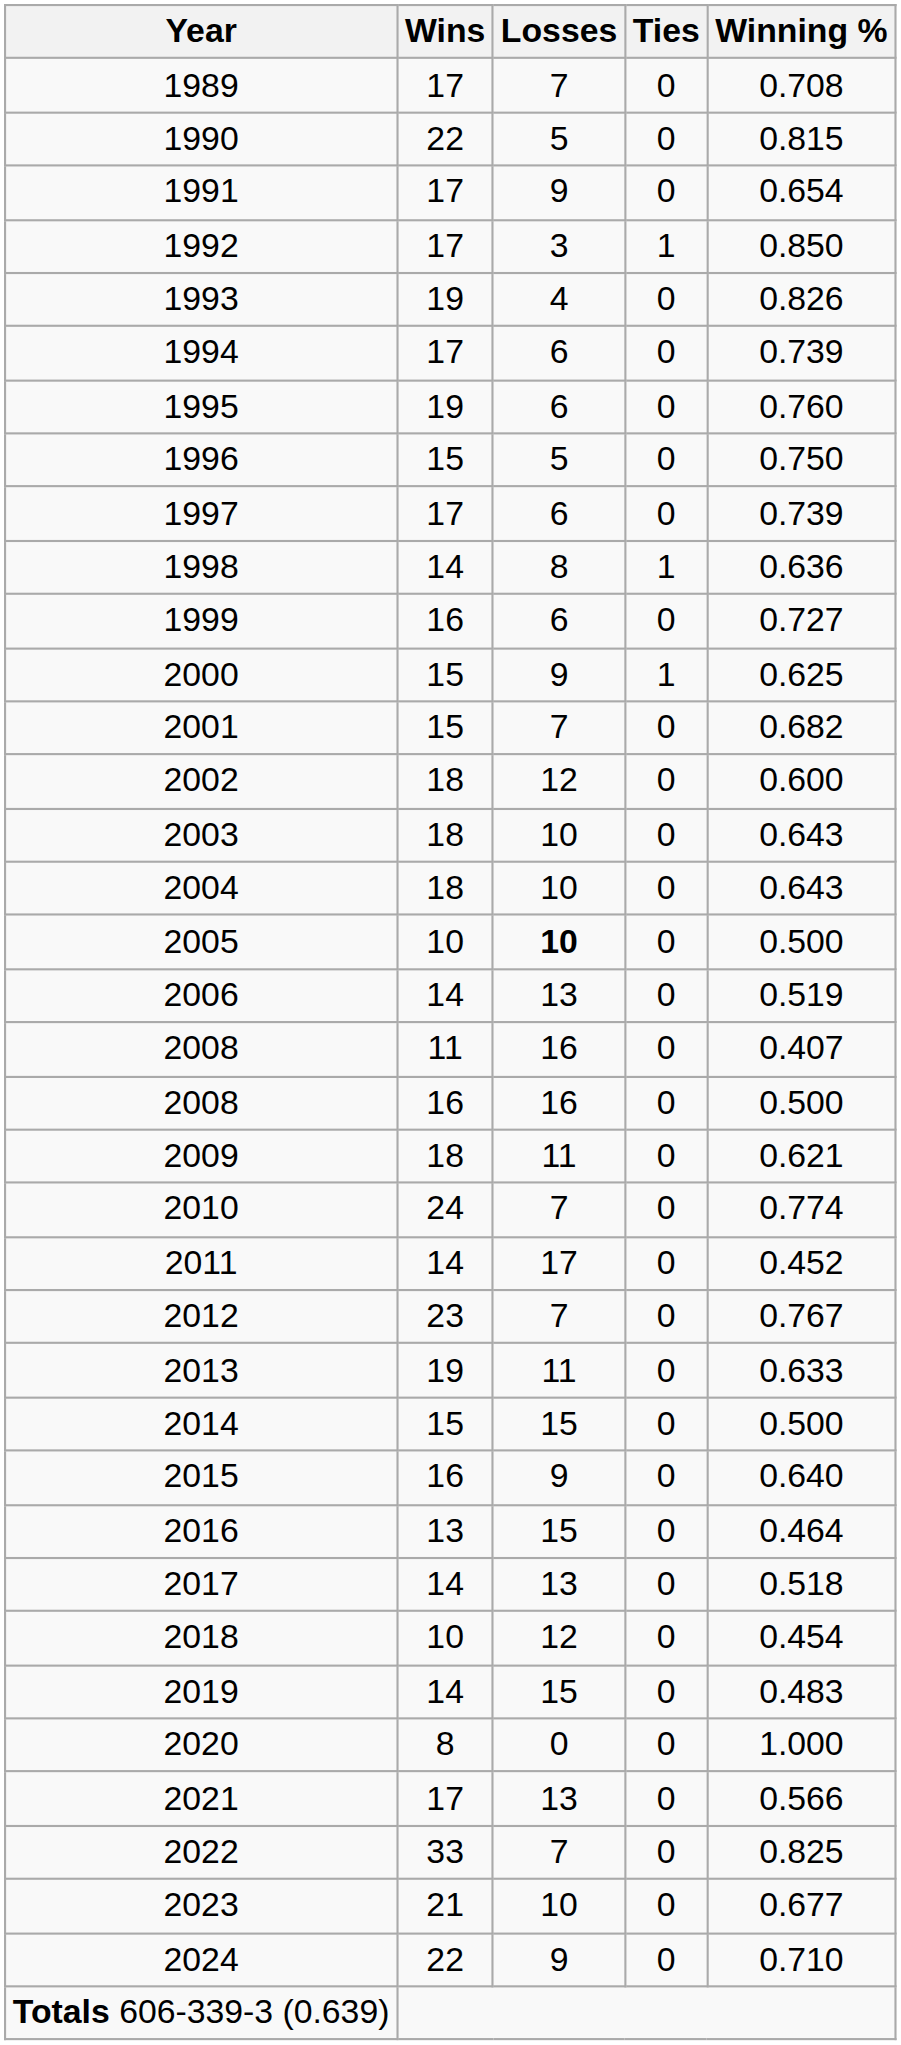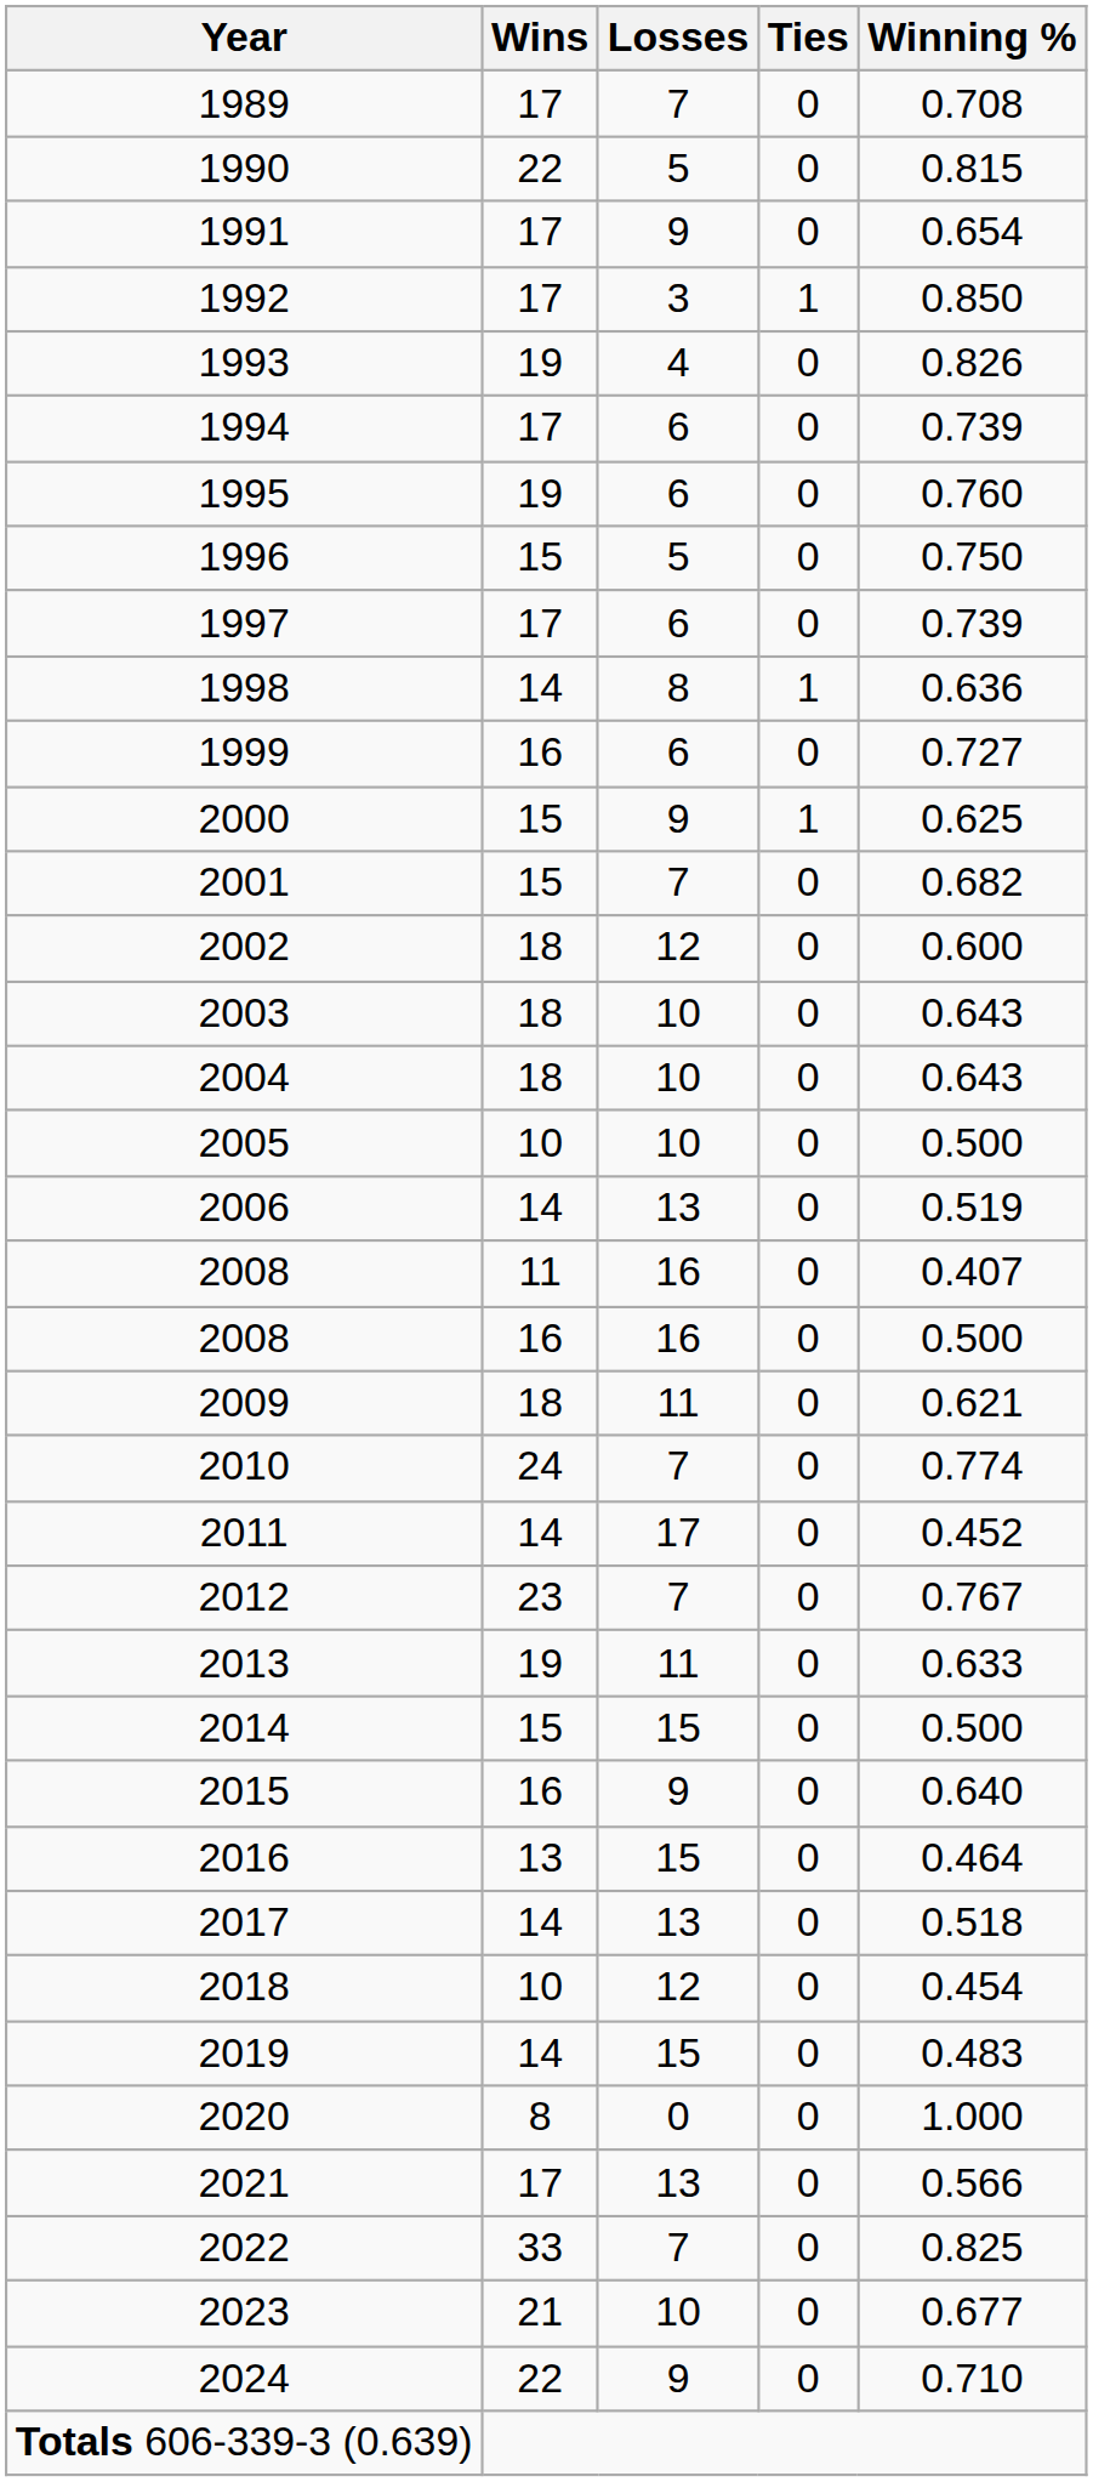2005 | Losses: bold -> normal
